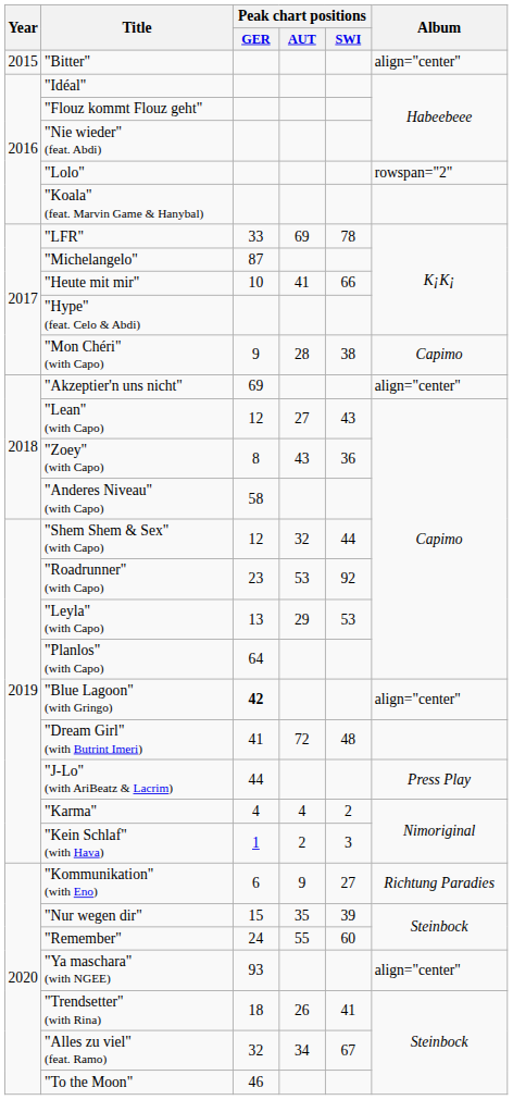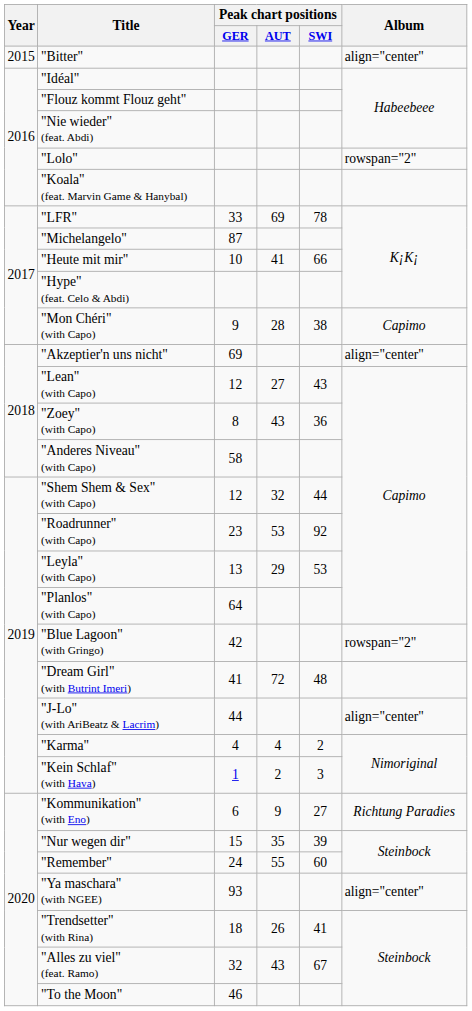"Blue Lagoon" (with Gringo) | Peak chart positions / GER: bold -> normal
"Blue Lagoon" (with Gringo) | Album: align="center" -> rowspan="2"
"J-Lo" (with AriBeatz & Lacrim) | Album: Press Play -> align="center"
"Alles zu viel" (feat. Ramo) | Peak chart positions / AUT: 34 -> 43
